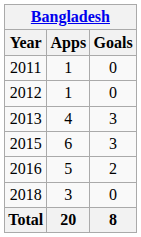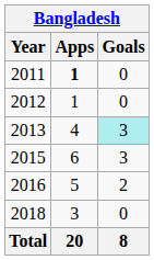2011 | Apps: normal -> bold
2013 | Goals: no background -> paleturquoise background
